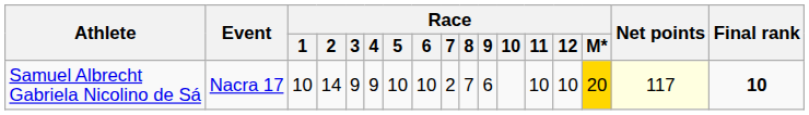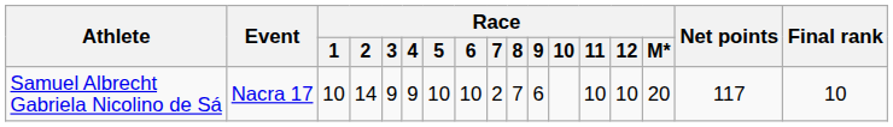Samuel Albrecht Gabriela Nicolino de Sá | Race / M*: gold background -> no background
Samuel Albrecht Gabriela Nicolino de Sá | Net points: lightyellow background -> no background
Samuel Albrecht Gabriela Nicolino de Sá | Final rank: bold -> normal
